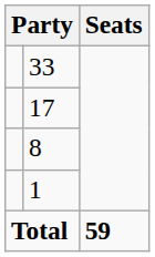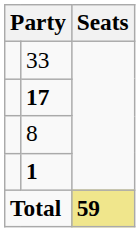17 | column 2: normal -> bold
1 | column 2: normal -> bold
Total | Seats: no background -> khaki background
